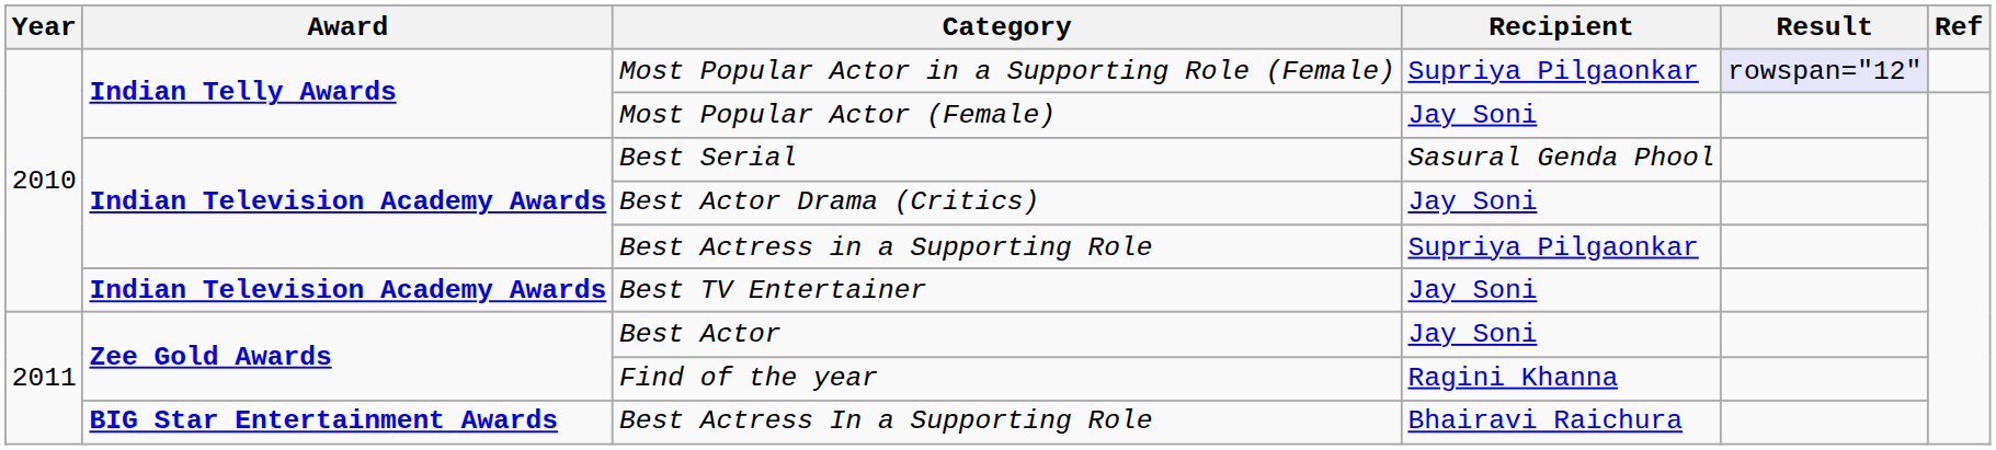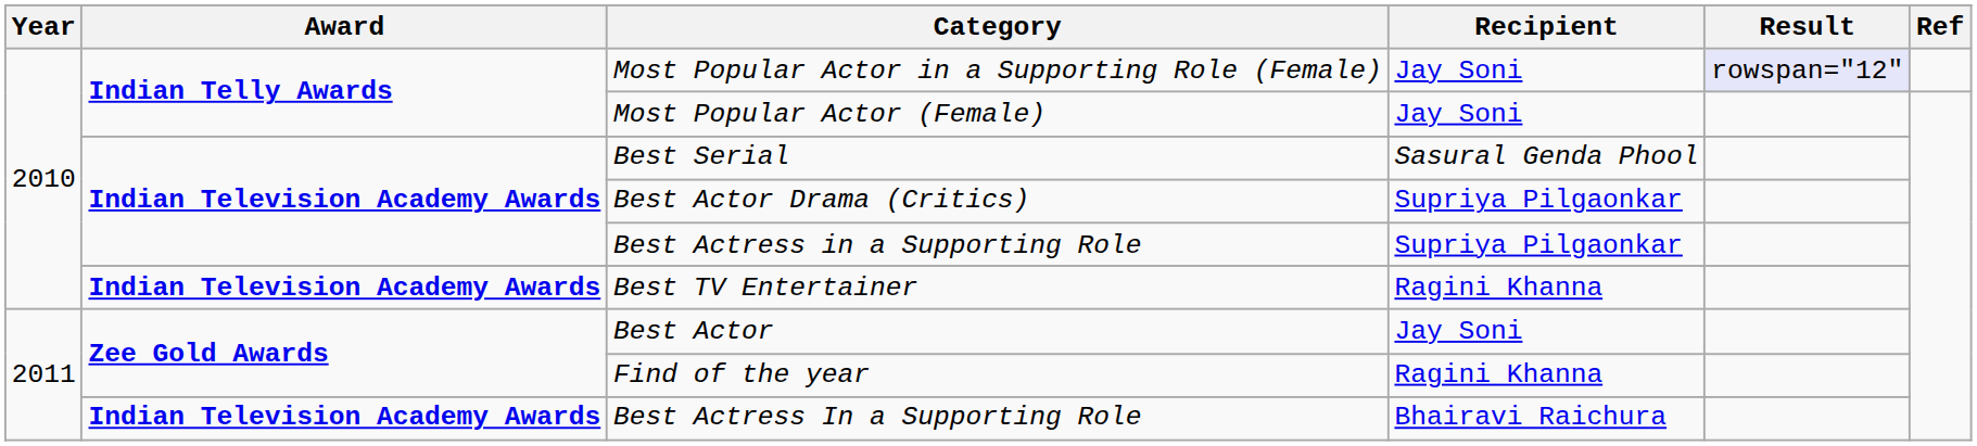Most Popular Actor in a Supporting Role (Female) | Recipient: Supriya Pilgaonkar -> Jay Soni
Best Actor Drama (Critics) | Recipient: Jay Soni -> Supriya Pilgaonkar
Best TV Entertainer | Recipient: Jay Soni -> Ragini Khanna
Best Actress In a Supporting Role | Award: BIG Star Entertainment Awards -> Indian Television Academy Awards
